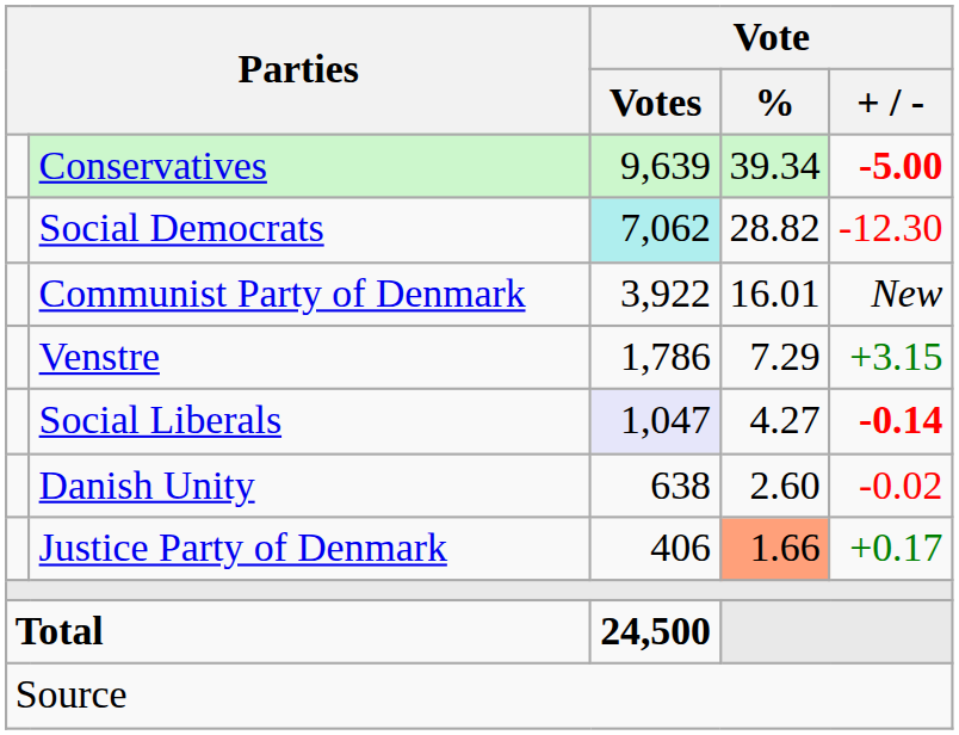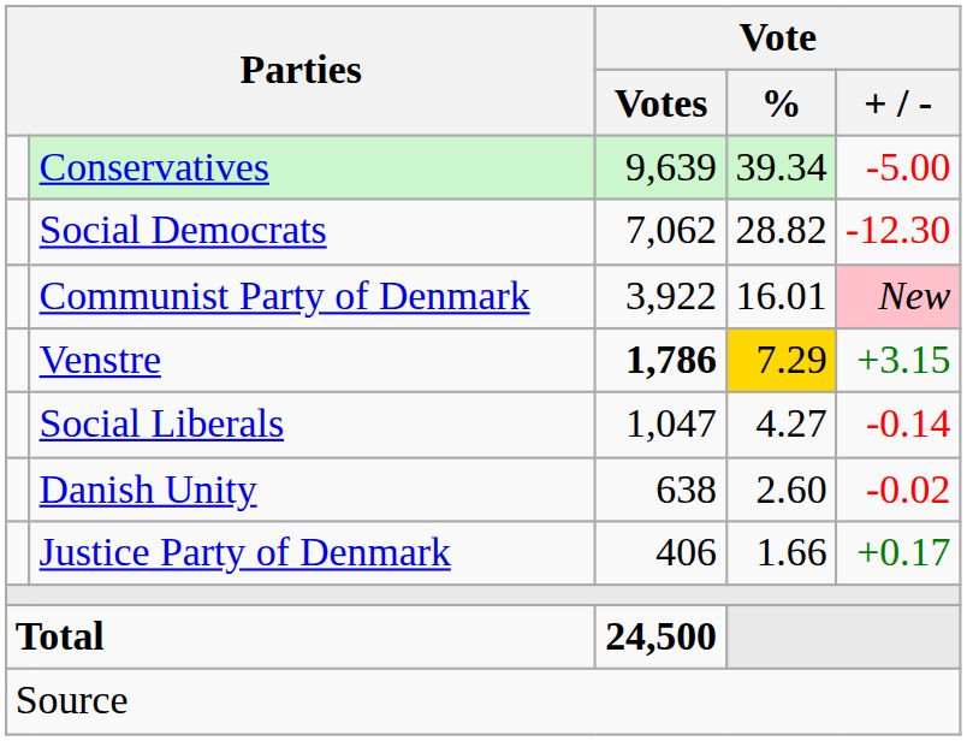Conservatives | Vote / + / -: bold -> normal
Social Democrats | Vote / Votes: paleturquoise background -> no background
Communist Party of Denmark | Vote / + / -: no background -> pink background
Venstre | Vote / Votes: normal -> bold
Venstre | Vote / %: no background -> gold background
Social Liberals | Vote / Votes: lavender background -> no background
Social Liberals | Vote / + / -: bold -> normal
Justice Party of Denmark | Vote / %: lightsalmon background -> no background
